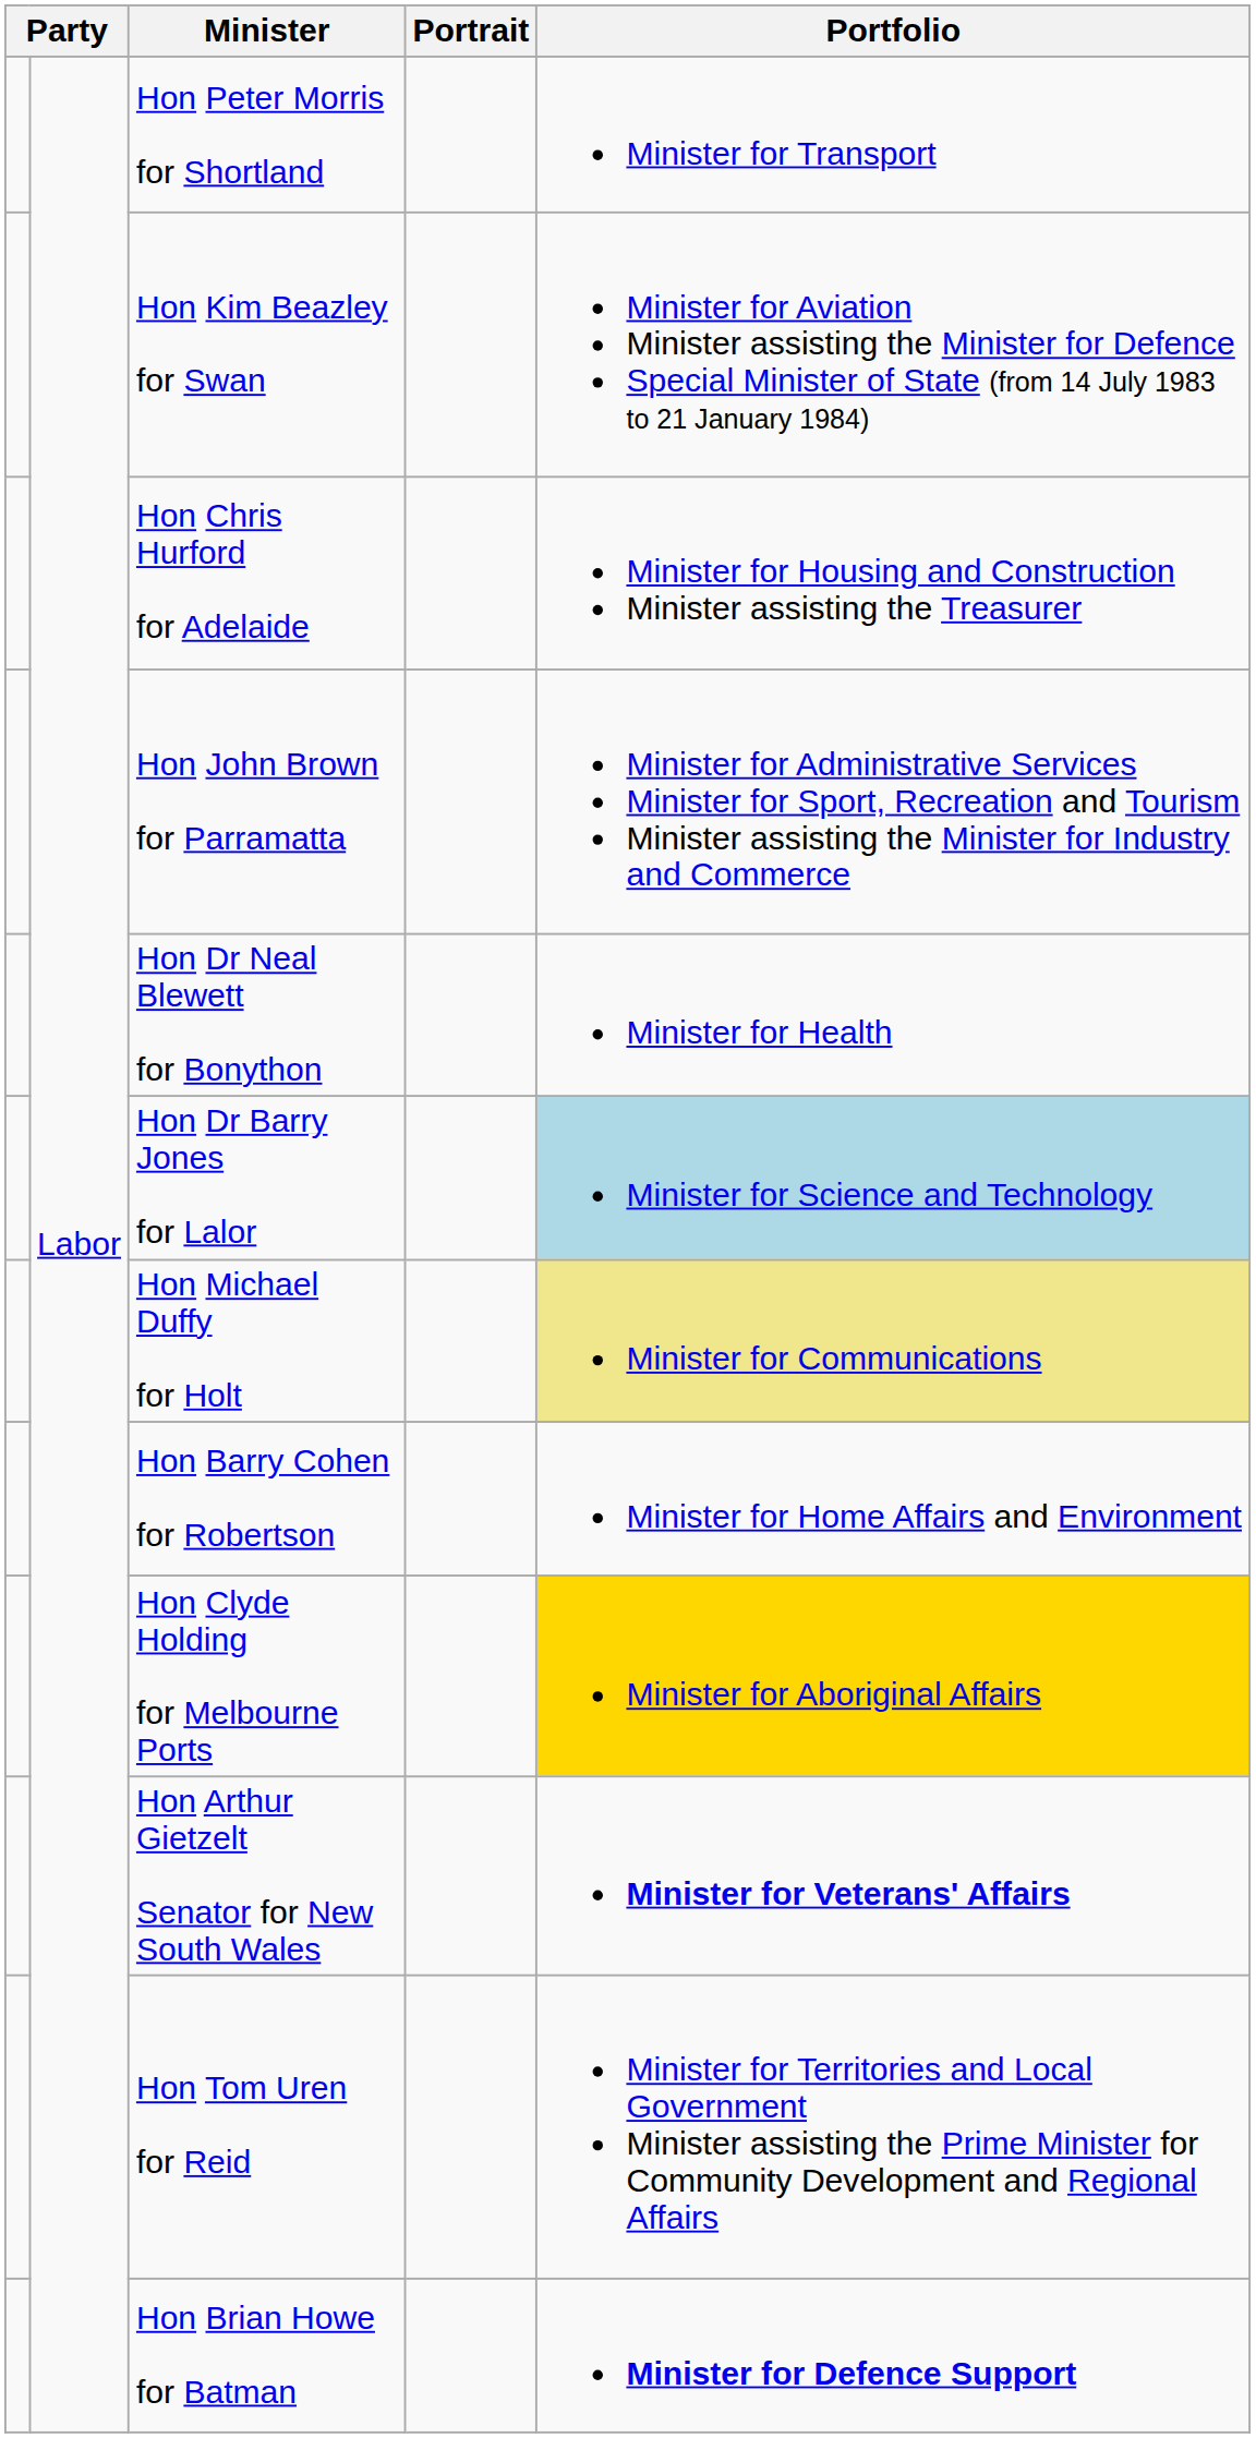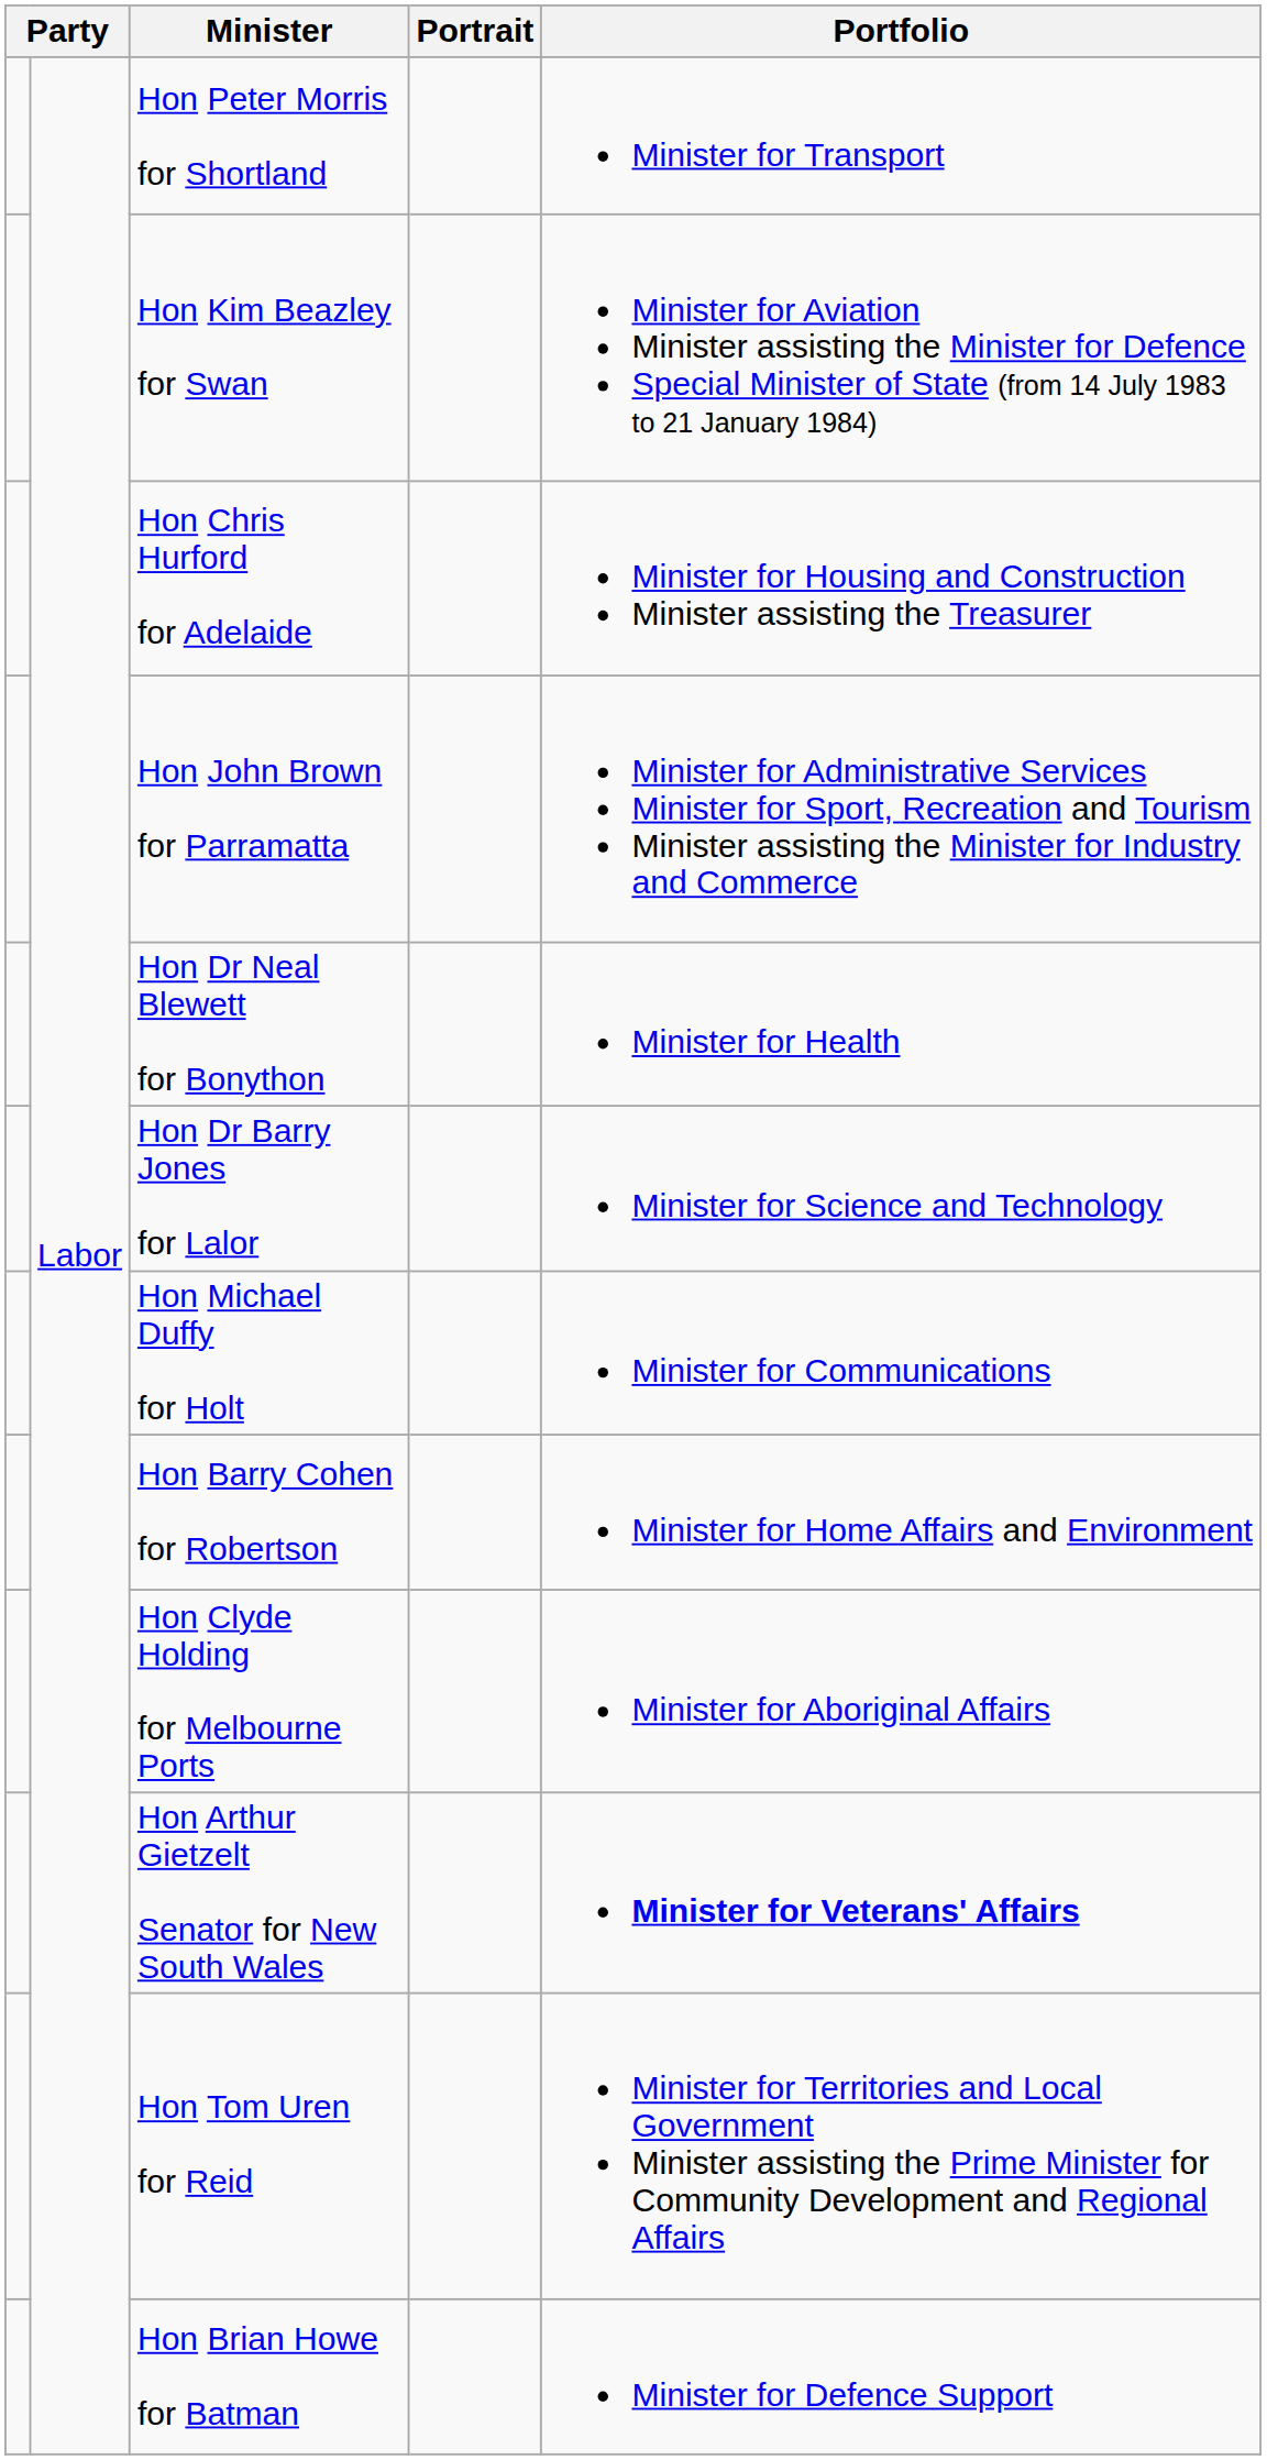Hon Dr Barry Jones for Lalor | Portfolio: lightblue background -> no background
Hon Michael Duffy for Holt | Portfolio: khaki background -> no background
Hon Clyde Holding for Melbourne Ports | Portfolio: gold background -> no background
Hon Brian Howe for Batman | Portfolio: bold -> normal
